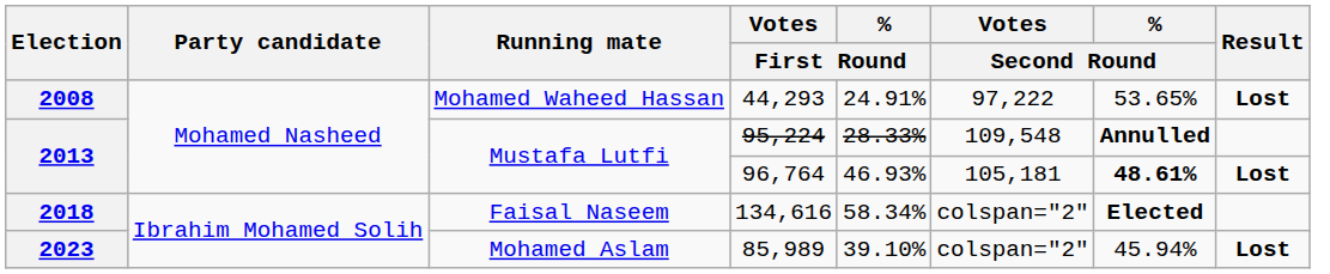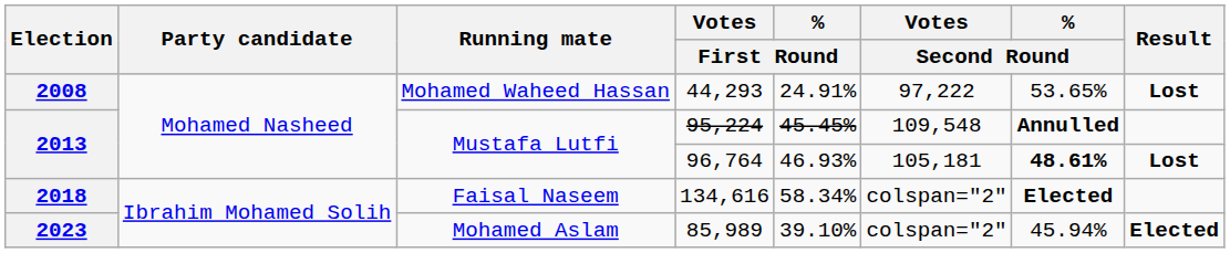95,224 | % / First Round: 28.33% -> 45.45%
85,989 | Result: Lost -> Elected
